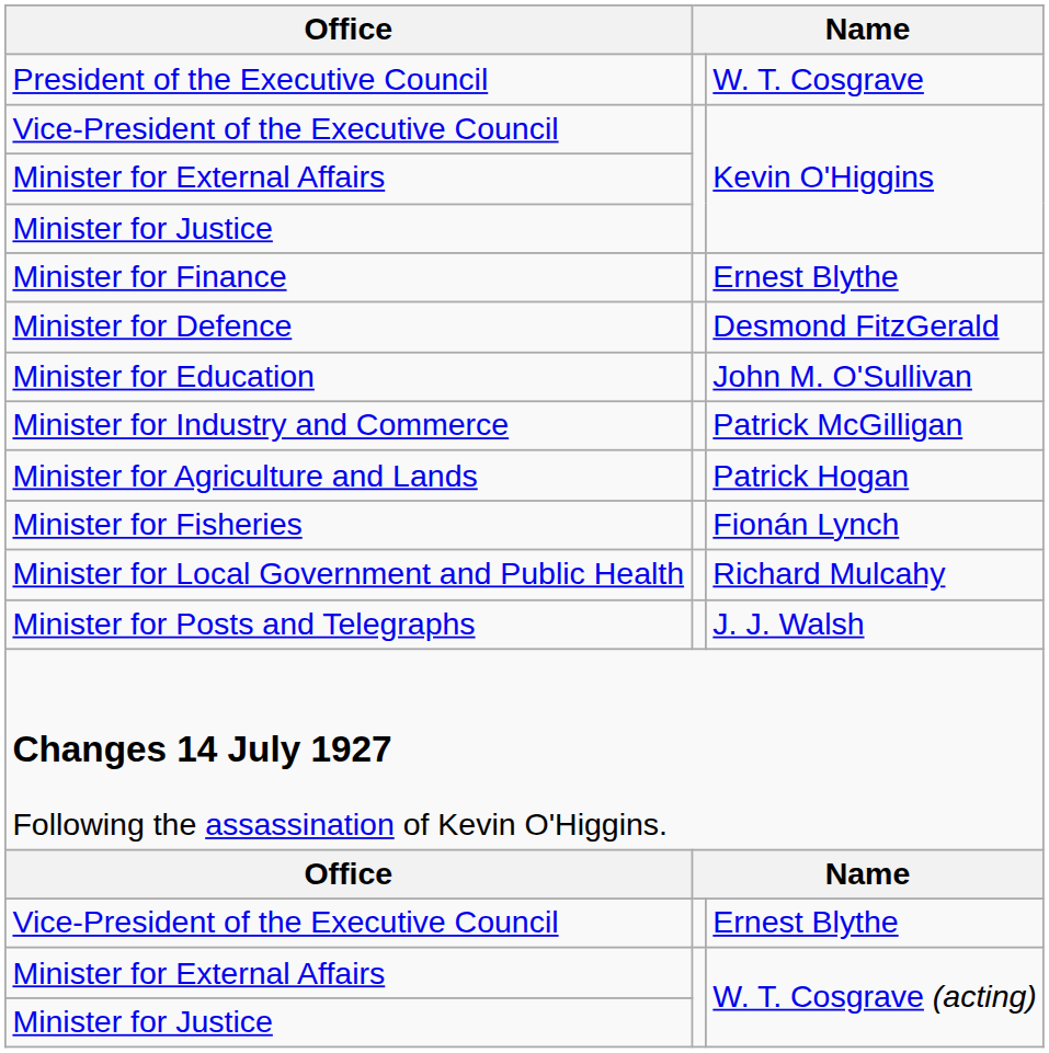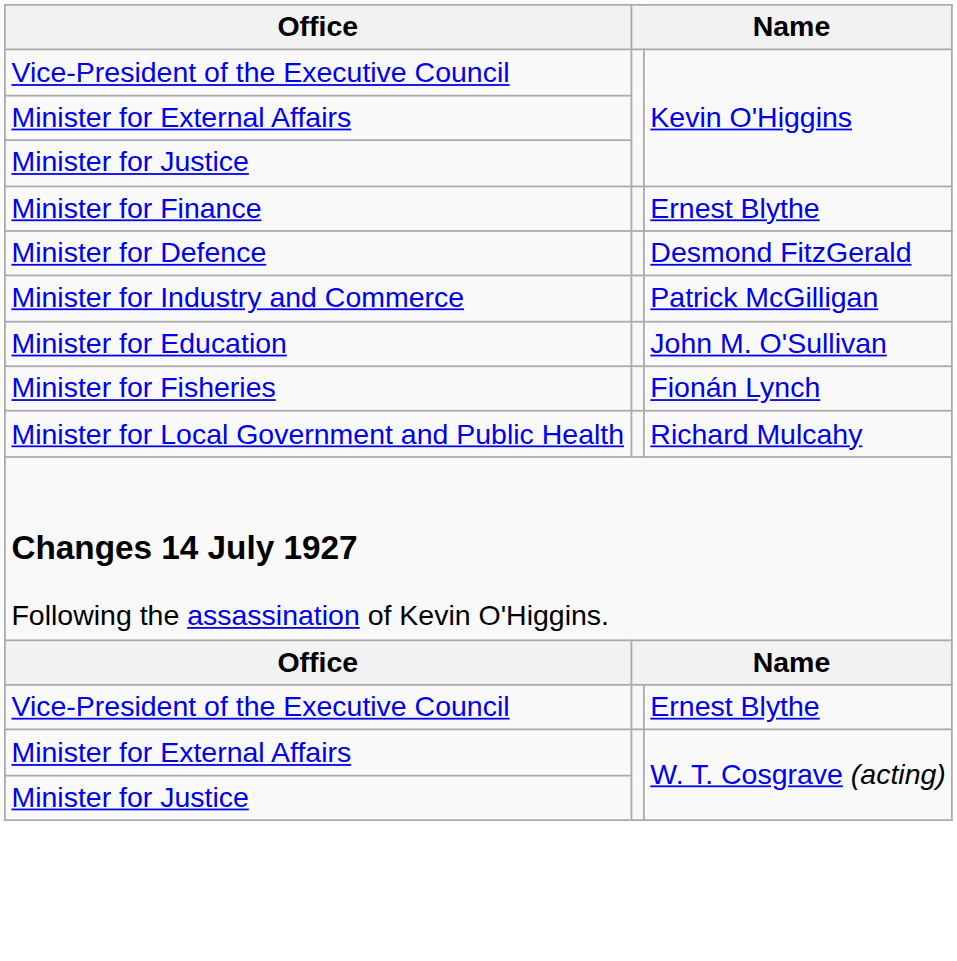- row: President of the Executive Council | W. T. Cosgrave
rows swapped: Minister for Industry and Commerce <-> Minister for Education
- row: Minister for Agriculture and Lands | Patrick Hogan
- row: Minister for Posts and Telegraphs | J. J. Walsh
